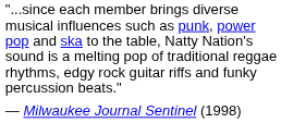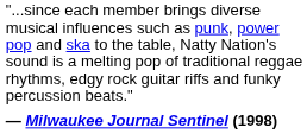row 2 | column 1: normal -> bold
